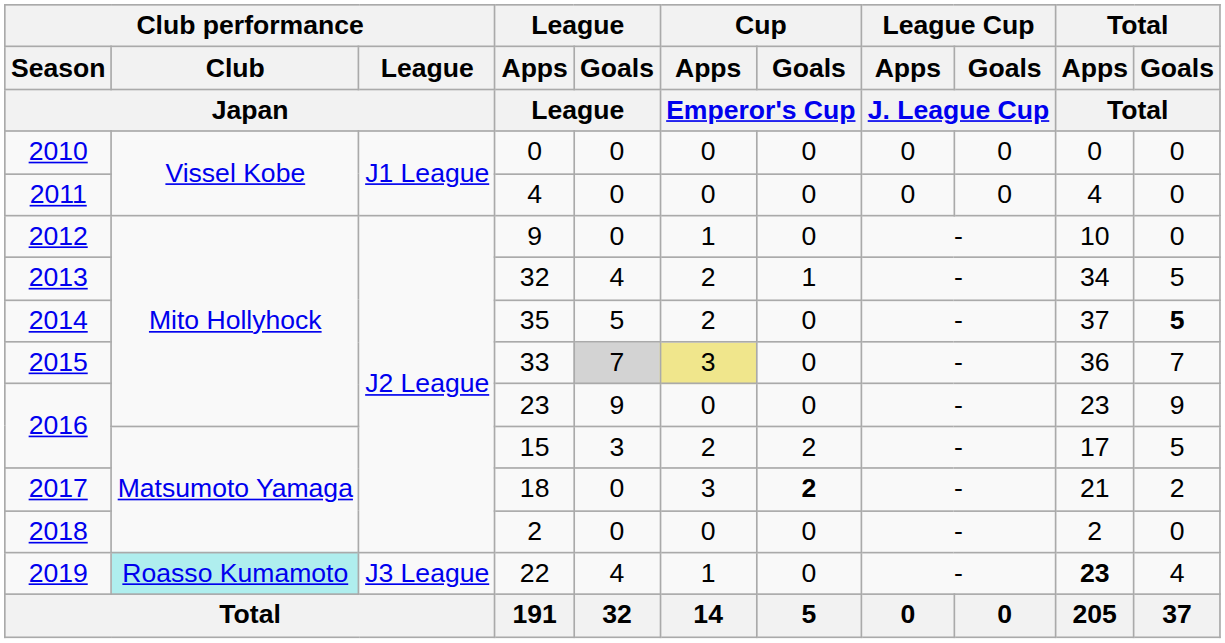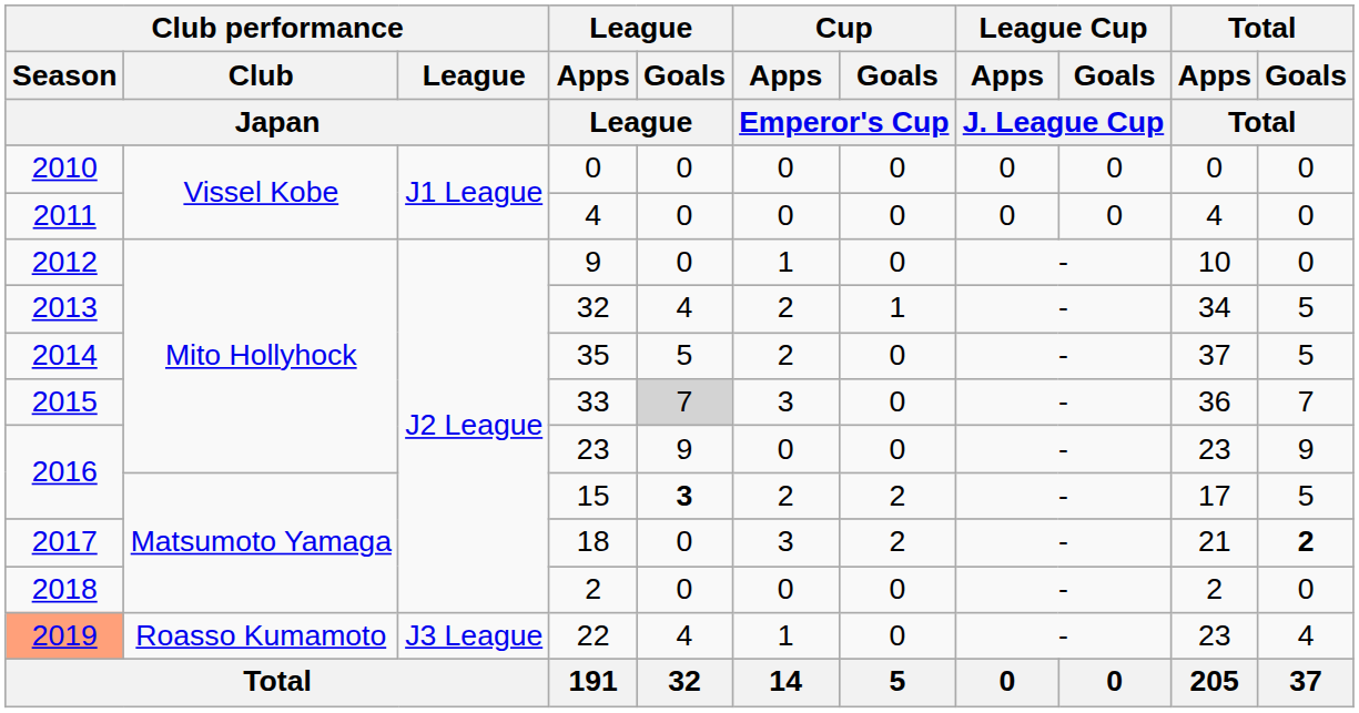35 | Total / Goals / Total: bold -> normal
33 | Cup / Apps / Emperor's Cup: khaki background -> no background
15 | League / Goals / League: normal -> bold
18 | Cup / Goals / Emperor's Cup: bold -> normal
18 | Total / Goals / Total: normal -> bold
22 | Club performance / Season / Japan: no background -> lightsalmon background
22 | Club performance / Club / Japan: paleturquoise background -> no background
22 | Total / Apps / Total: bold -> normal
